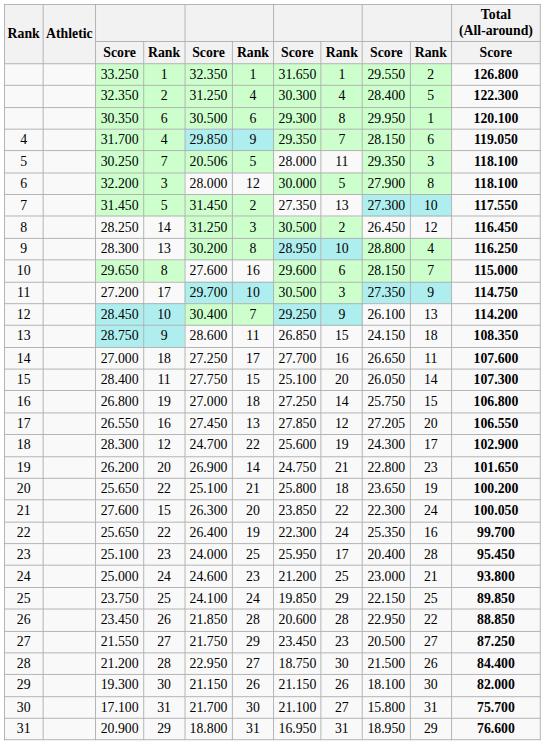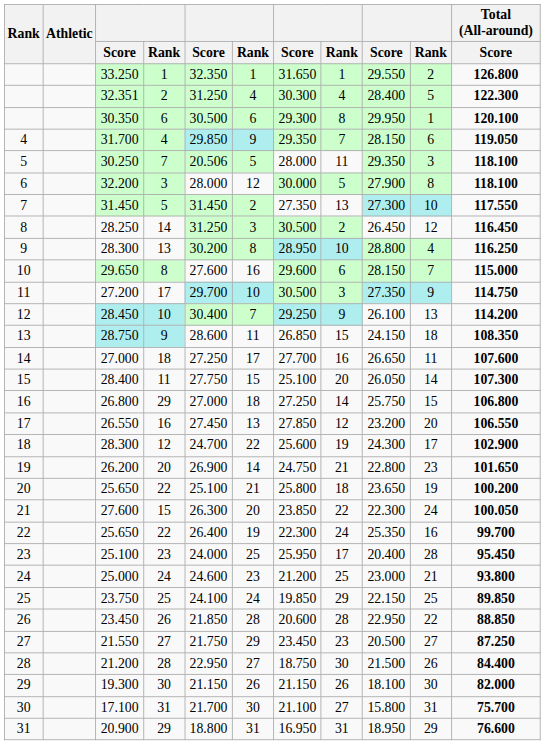row 4 | column 3: 32.350 -> 32.351
row 18 | column 4: 19 -> 29
row 19 | column 9: 27.205 -> 23.200
